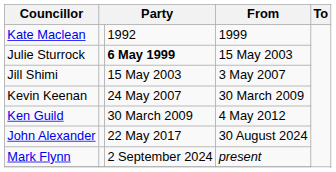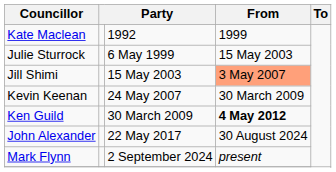Julie Sturrock | column 3: bold -> normal
Jill Shimi | From: no background -> lightsalmon background
Ken Guild | From: normal -> bold
